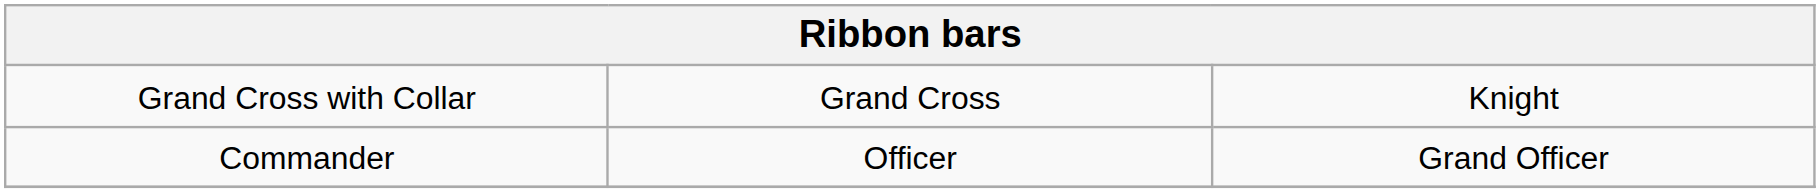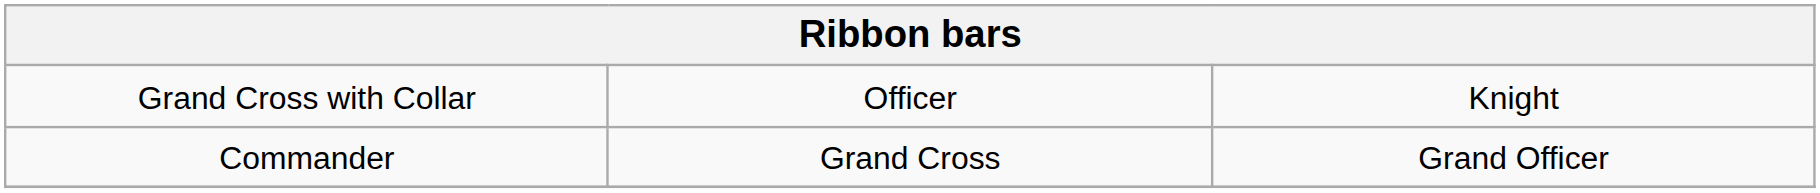Grand Cross with Collar | column 2: Grand Cross -> Officer
Commander | column 2: Officer -> Grand Cross
